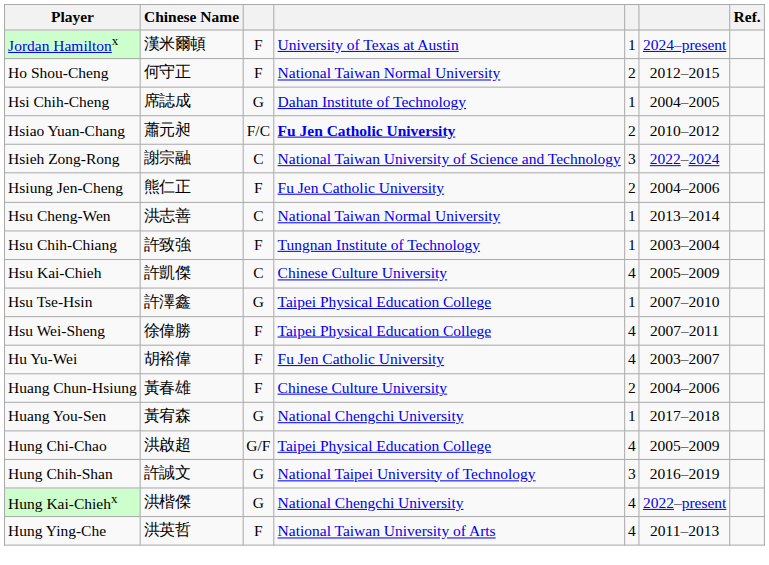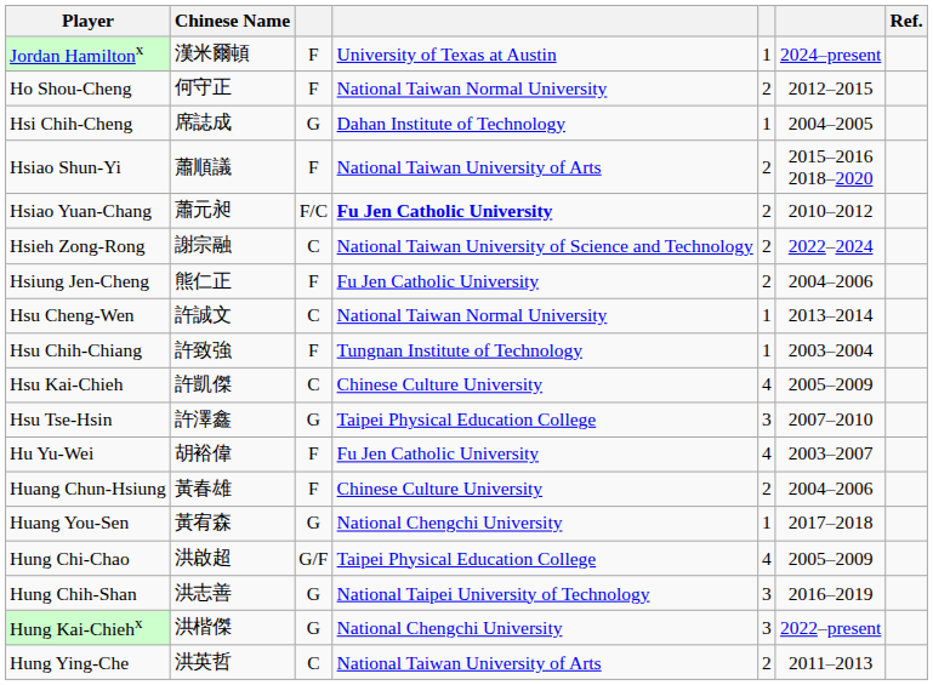+ row: Hsiao Shun-Yi | 蕭順議 | F | National Taiwan University of Arts | 2 | 2015–2016 2018–2020
Hsieh Zong-Rong | column 5: 3 -> 2
Hsu Cheng-Wen | Chinese Name: 洪志善 -> 許誠文
Hsu Tse-Hsin | column 5: 1 -> 3
- row: Hsu Wei-Sheng | 徐偉勝 | F | Taipei Physical Education College | 4 | 2007–2011
Hung Chih-Shan | Chinese Name: 許誠文 -> 洪志善
Hung Kai-Chiehx | column 5: 4 -> 3
Hung Ying-Che | column 3: F -> C
Hung Ying-Che | column 5: 4 -> 2
